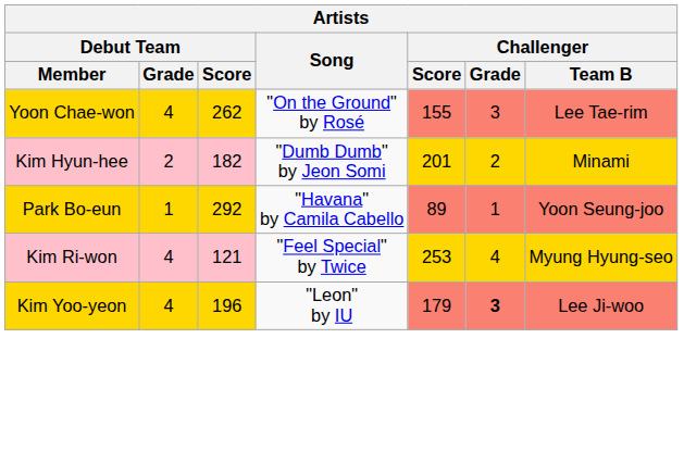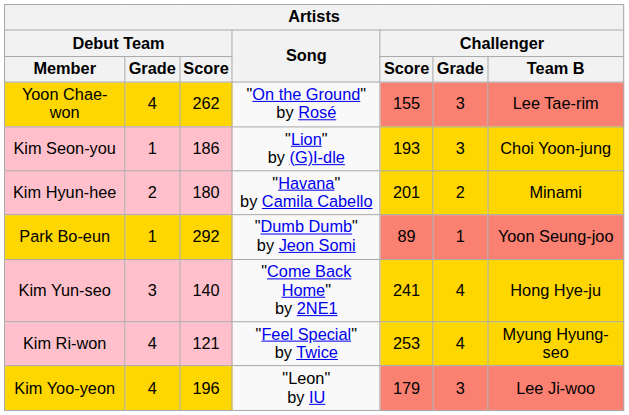+ row: Kim Seon-you | 1 | 186 | "Lion" by (G)I-dle | 193 | 3 | Choi Yoon-jung
Kim Hyun-hee | Debut Team / Score: 182 -> 180
Kim Hyun-hee | Song: "Dumb Dumb" by Jeon Somi -> "Havana" by Camila Cabello
Park Bo-eun | Song: "Havana" by Camila Cabello -> "Dumb Dumb" by Jeon Somi
+ row: Kim Yun-seo | 3 | 140 | "Come Back Home" by 2NE1 | 241 | 4 | Hong Hye-ju
Kim Yoo-yeon | Challenger / Grade: bold -> normal
